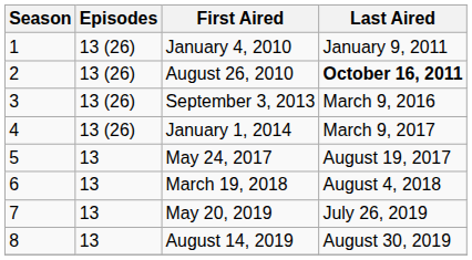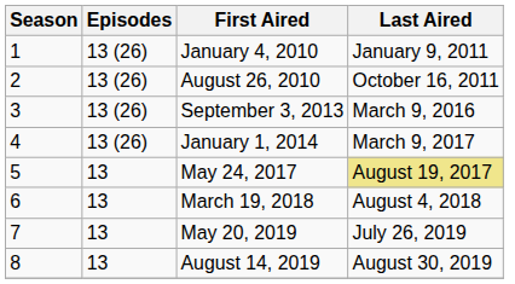August 26, 2010 | Last Aired: bold -> normal
May 24, 2017 | Last Aired: no background -> khaki background
